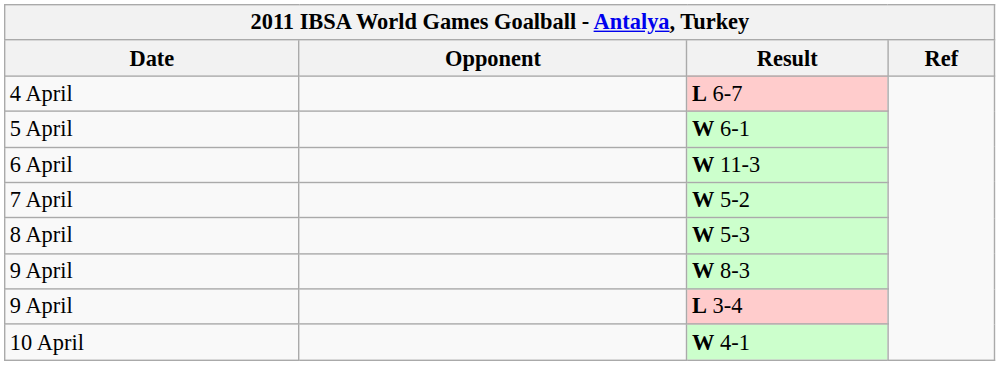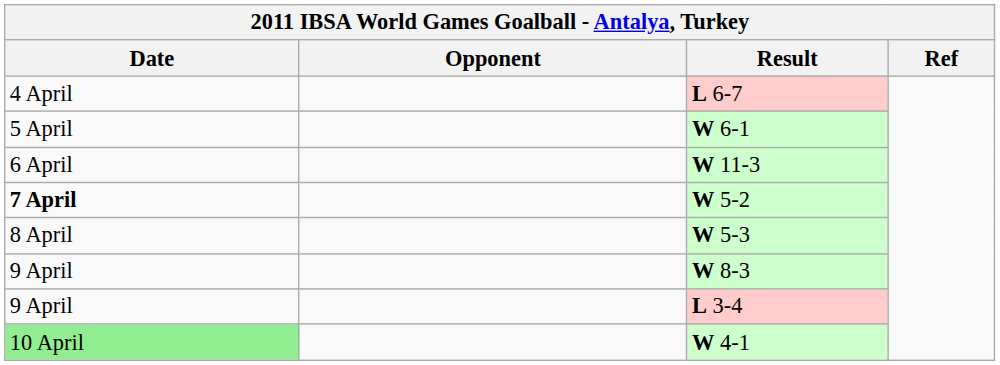W 5-2 | Date: normal -> bold
W 4-1 | Date: no background -> lightgreen background
